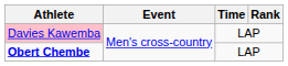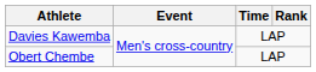Davies Kawemba | Athlete: pink background -> no background
Obert Chembe | Athlete: bold -> normal
